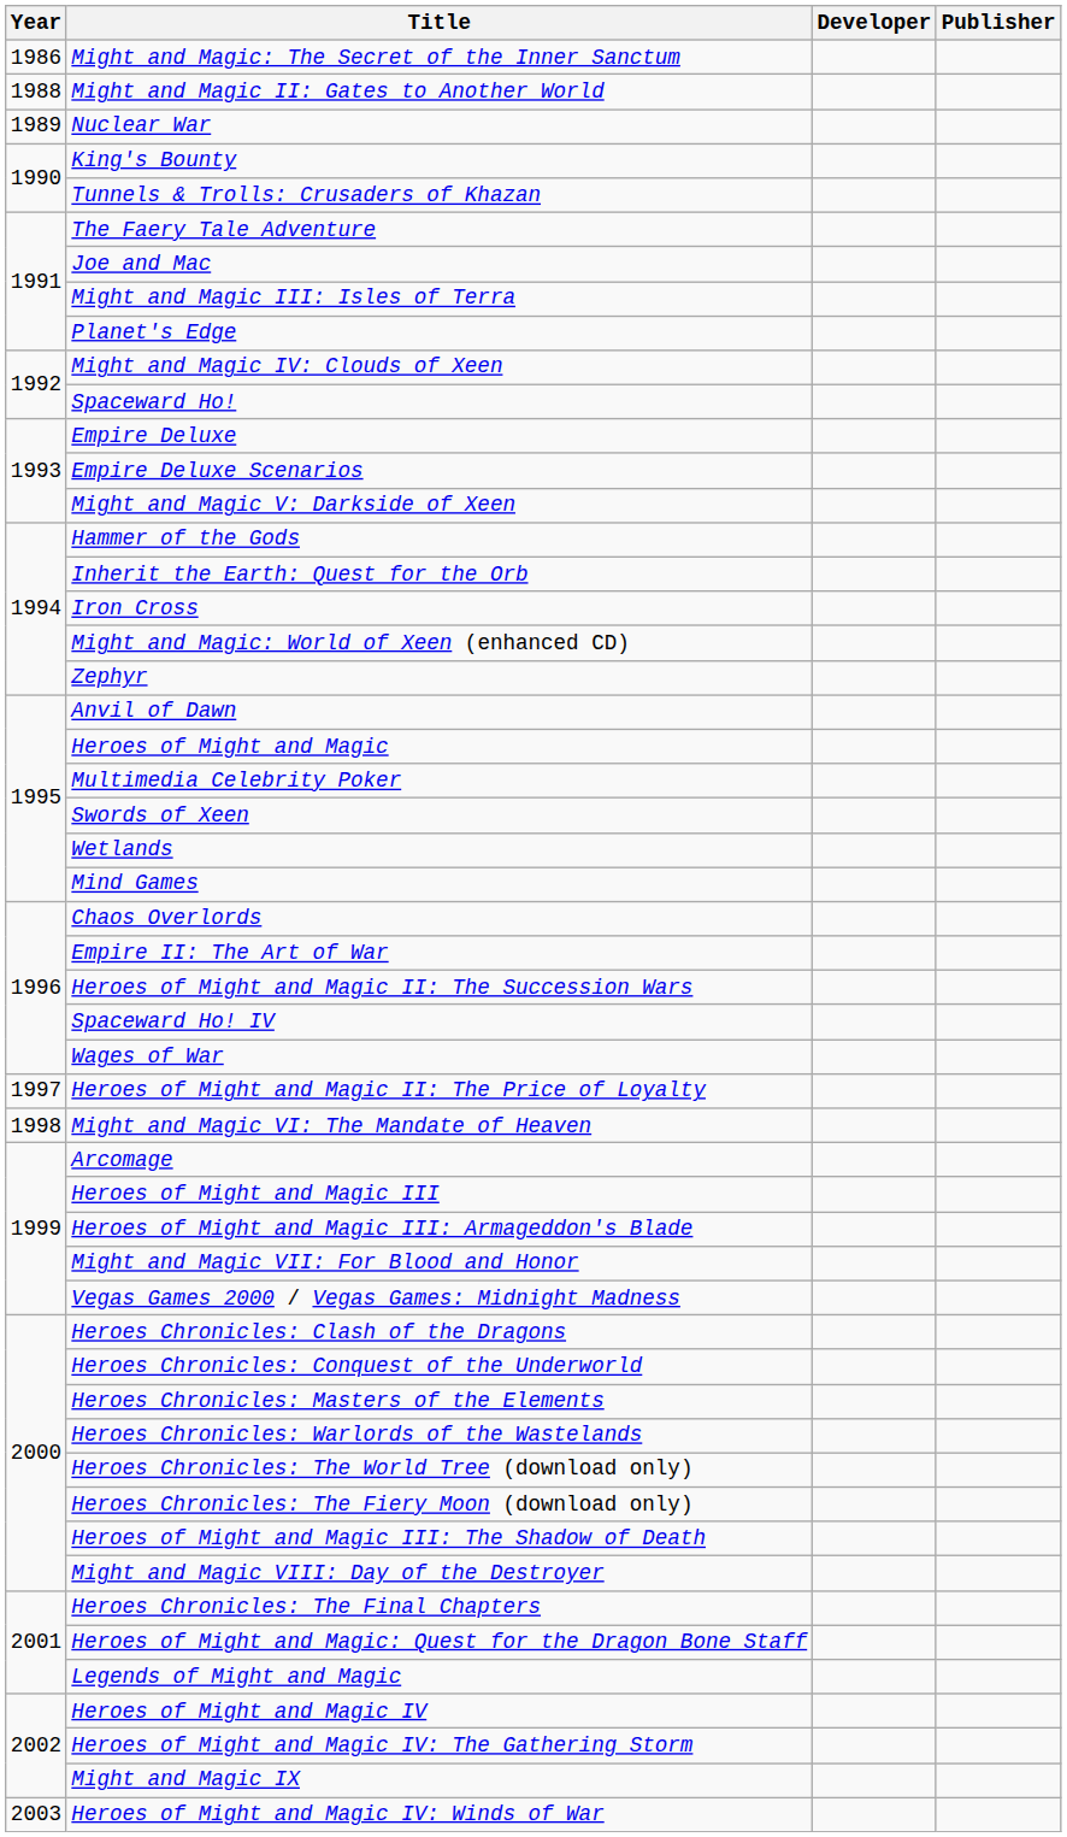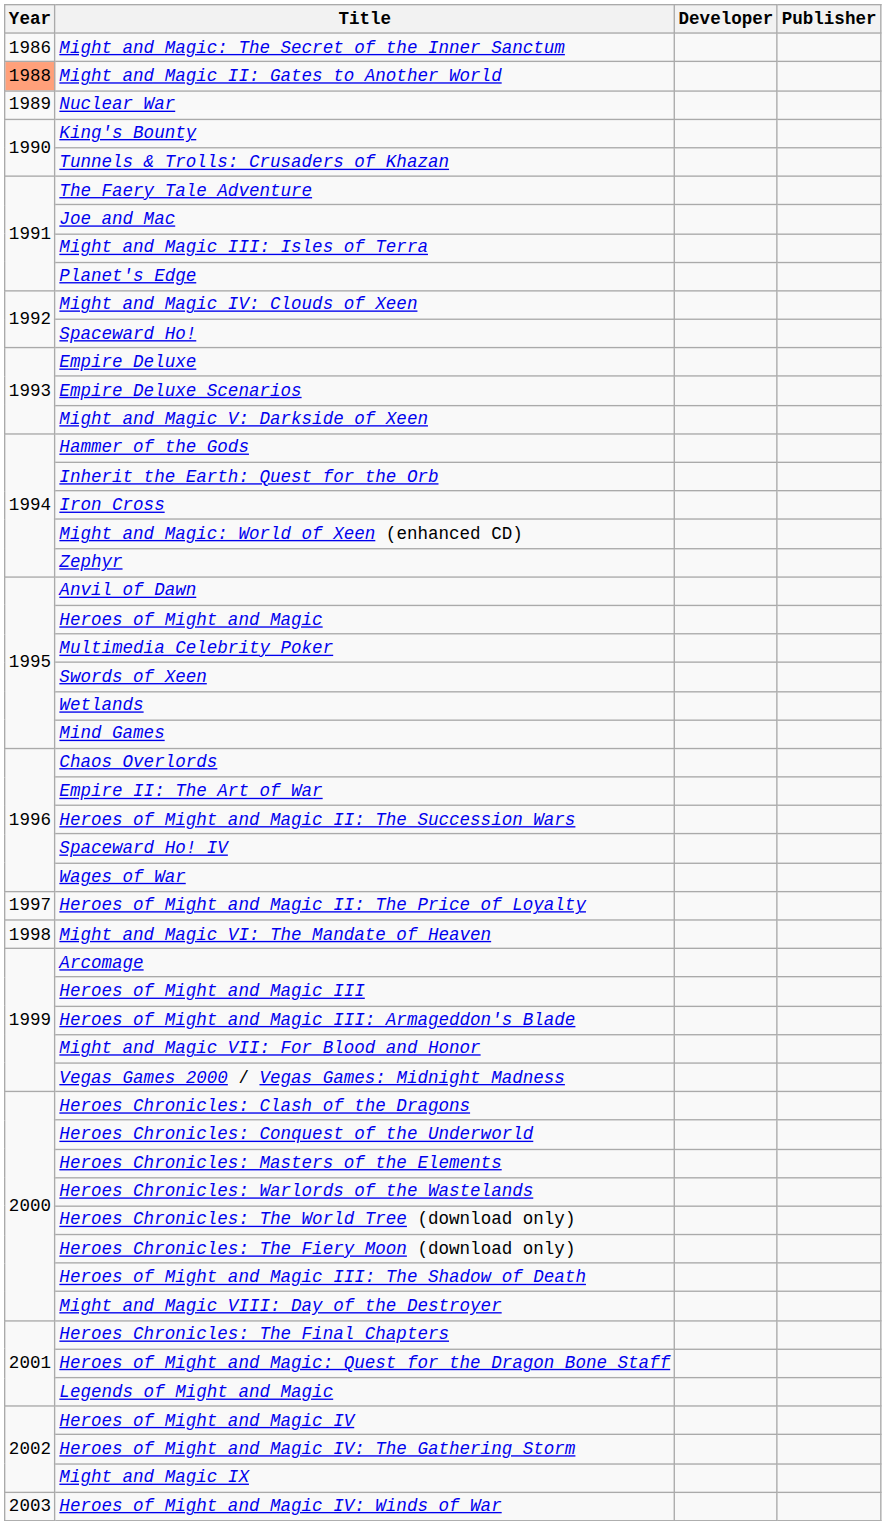Might and Magic II: Gates to Another World | Year: no background -> lightsalmon background
